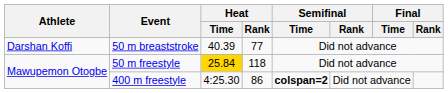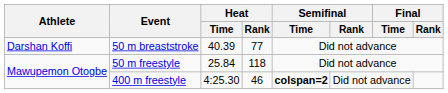50 m freestyle | Heat / Time: gold background -> no background
400 m freestyle | Heat / Rank: 86 -> 46
